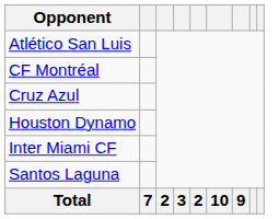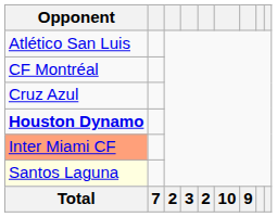Houston Dynamo | Opponent: normal -> bold
Inter Miami CF | Opponent: no background -> lightsalmon background
Santos Laguna | Opponent: no background -> lightyellow background
